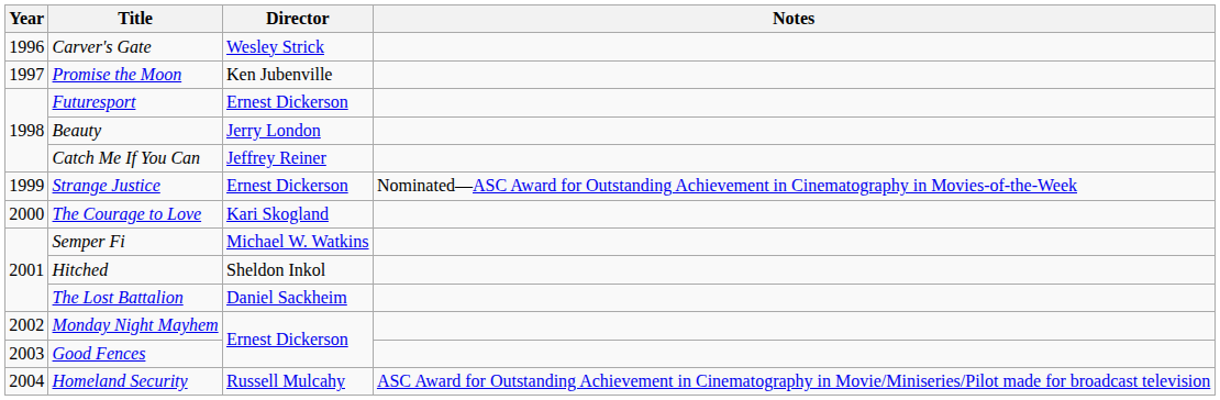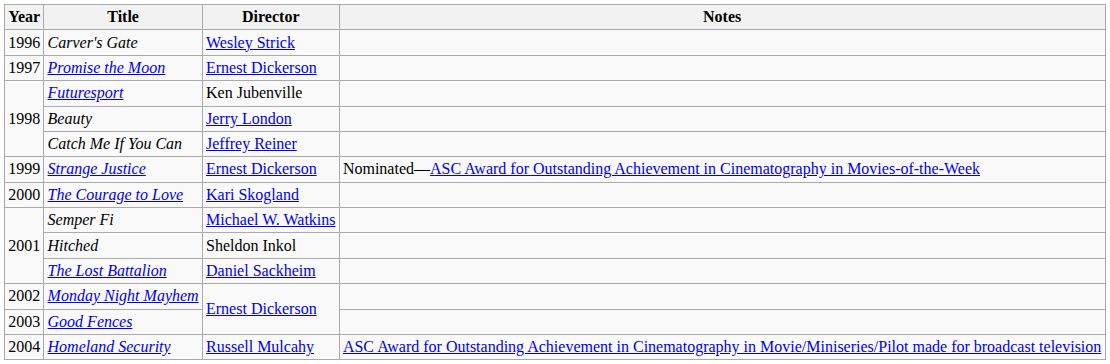Promise the Moon | Director: Ken Jubenville -> Ernest Dickerson
Futuresport | Director: Ernest Dickerson -> Ken Jubenville
